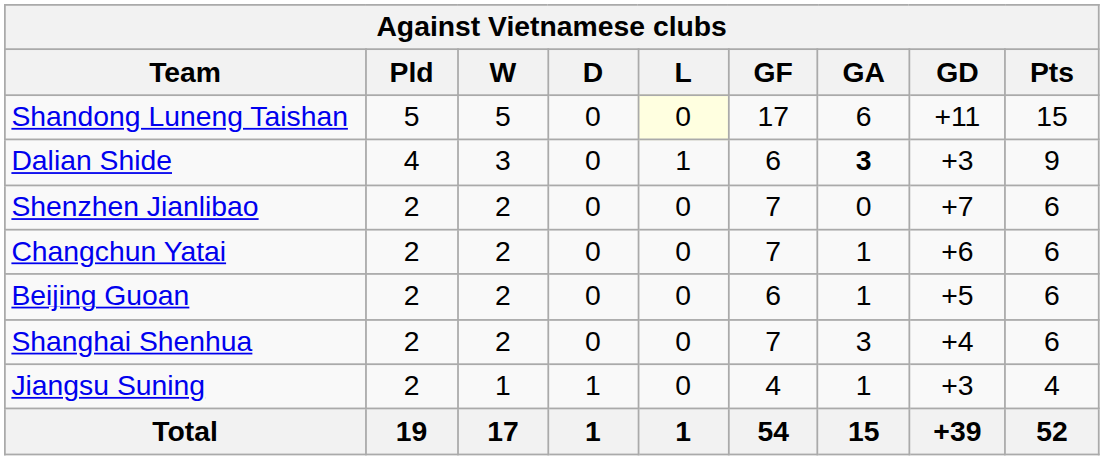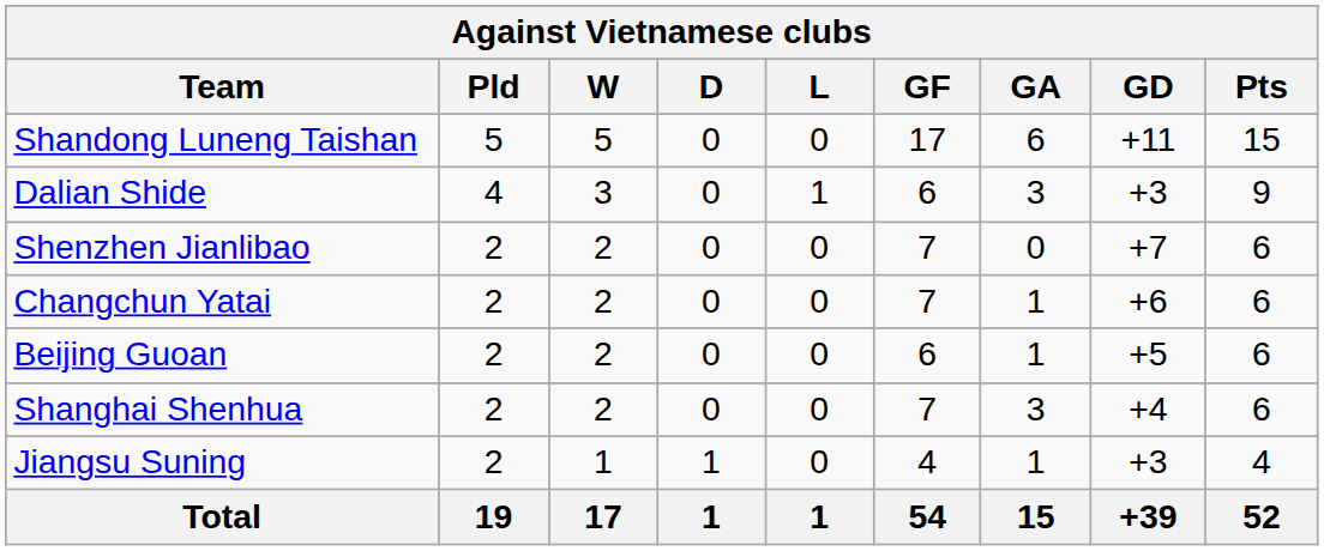Shandong Luneng Taishan | L: lightyellow background -> no background
Dalian Shide | GA: bold -> normal
